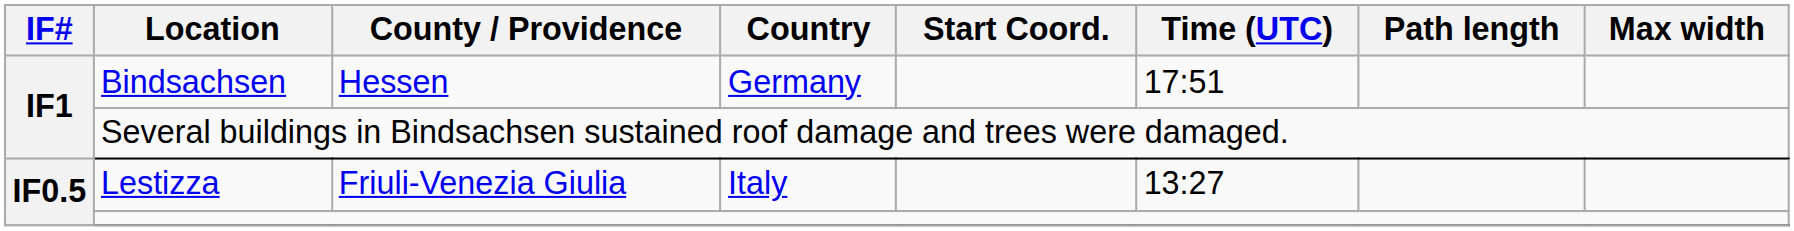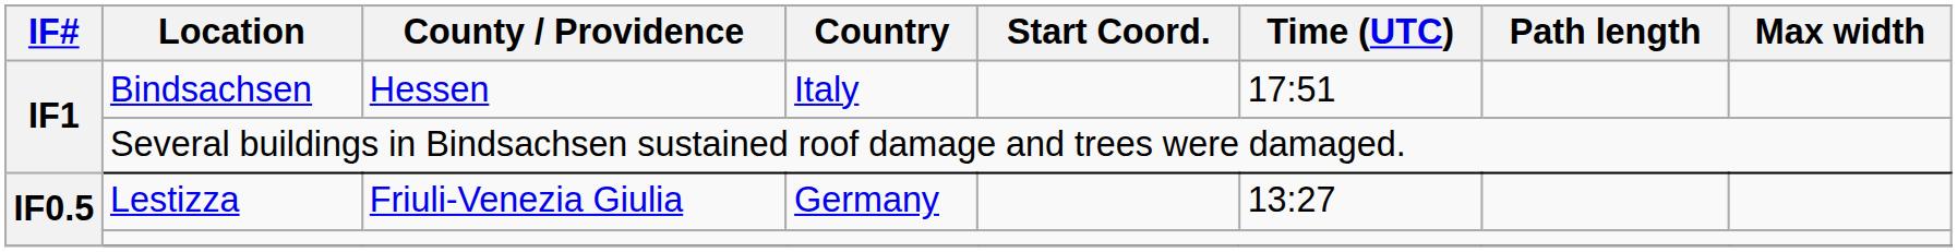Bindsachsen | Country: Germany -> Italy
Lestizza | Country: Italy -> Germany
